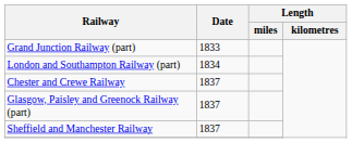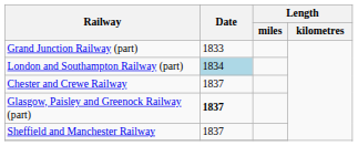London and Southampton Railway (part) | Date: no background -> lightblue background
Glasgow, Paisley and Greenock Railway (part) | Date: normal -> bold
